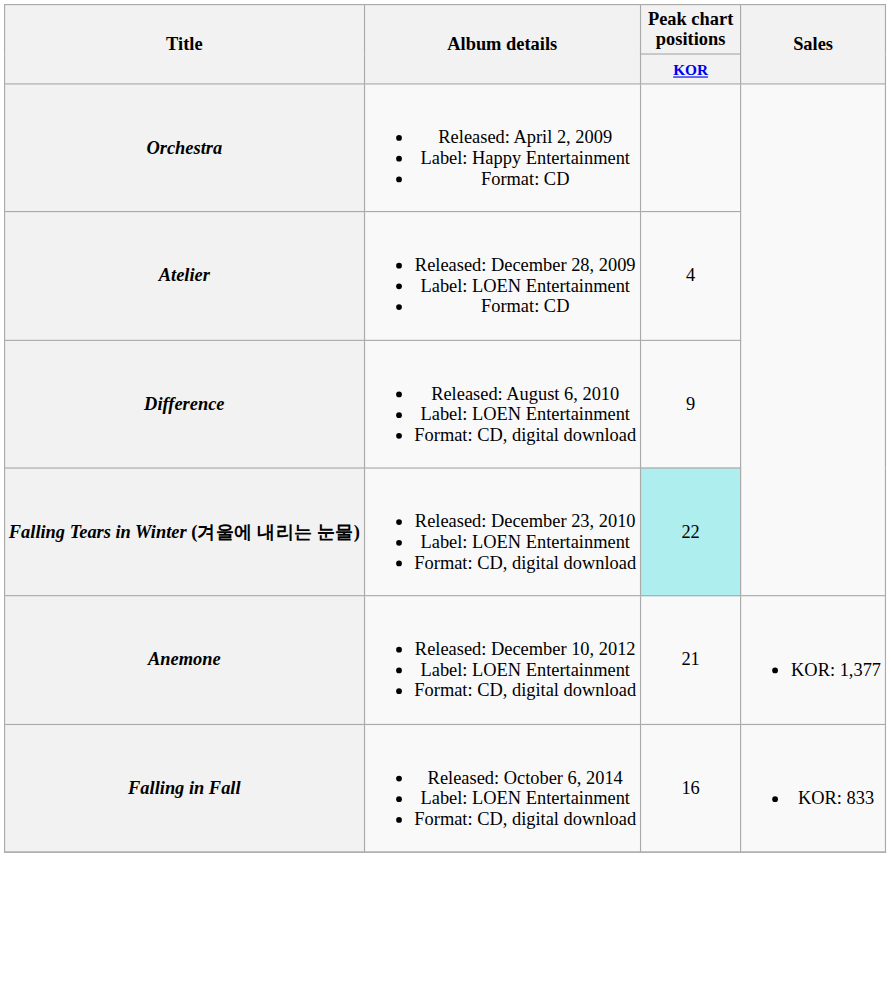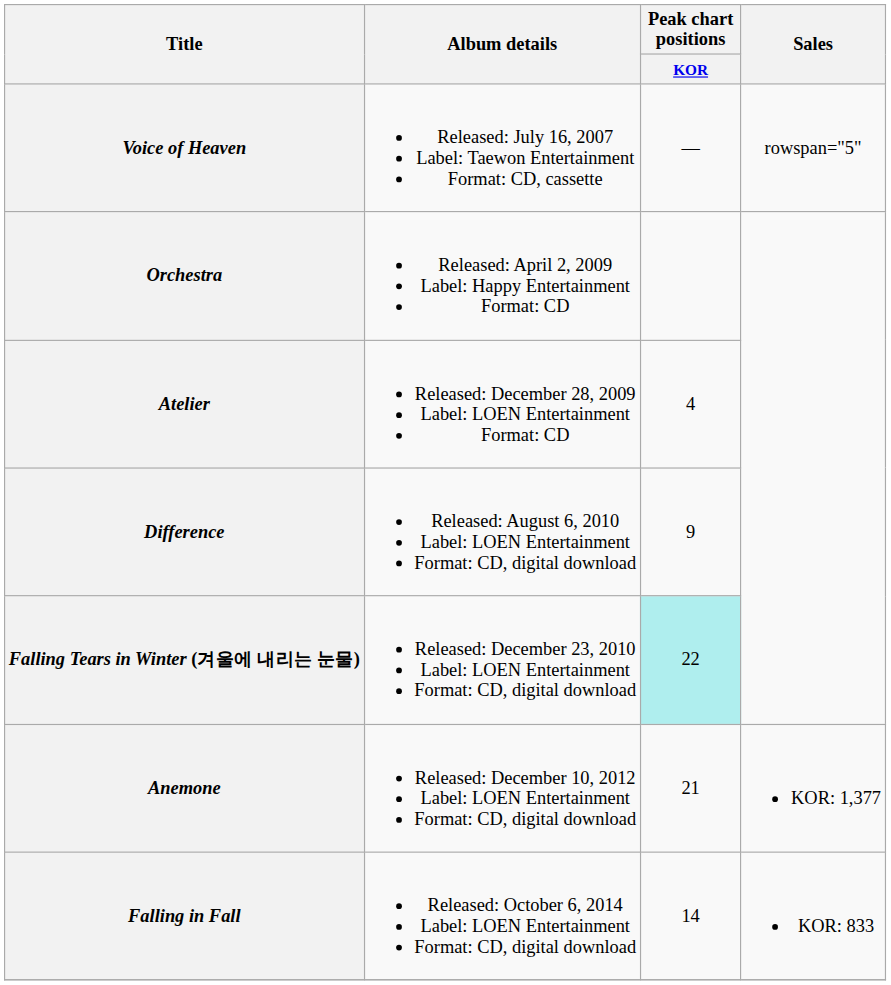+ row: Voice of Heaven | Released: July 16, 2007 Label: Taewon Entertainment Format: CD, cassette | — | rowspan="5"
Falling in Fall | Peak chart positions / KOR: 16 -> 14
